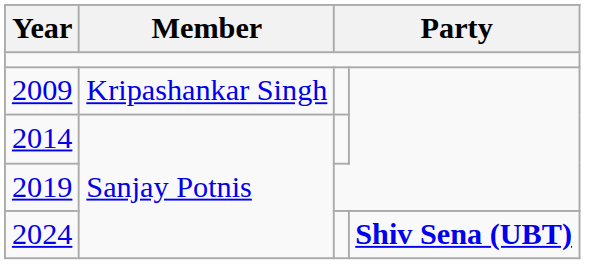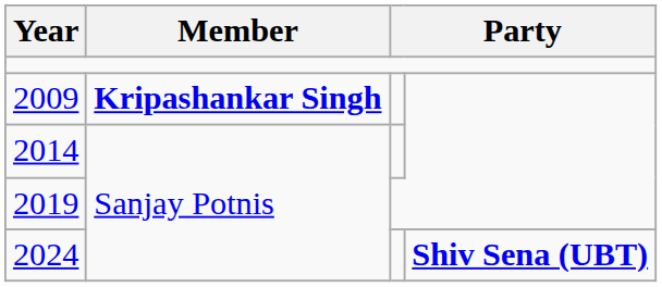2009 | Member: normal -> bold
